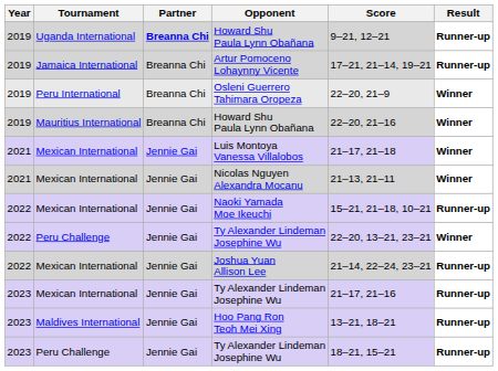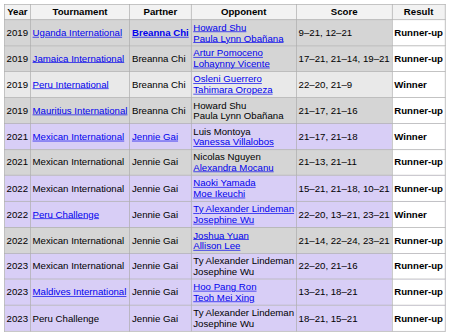Mauritius International / Howard Shu Paula Lynn Obañana | Score: 22–20, 21–16 -> 21–17, 21–16
Mauritius International / Howard Shu Paula Lynn Obañana | Result: Winner -> Runner-up
Nicolas Nguyen Alexandra Mocanu | Result: Winner -> Runner-up
Mexican International / Ty Alexander Lindeman Josephine Wu | Score: 21–17, 21–16 -> 22–20, 21–16
